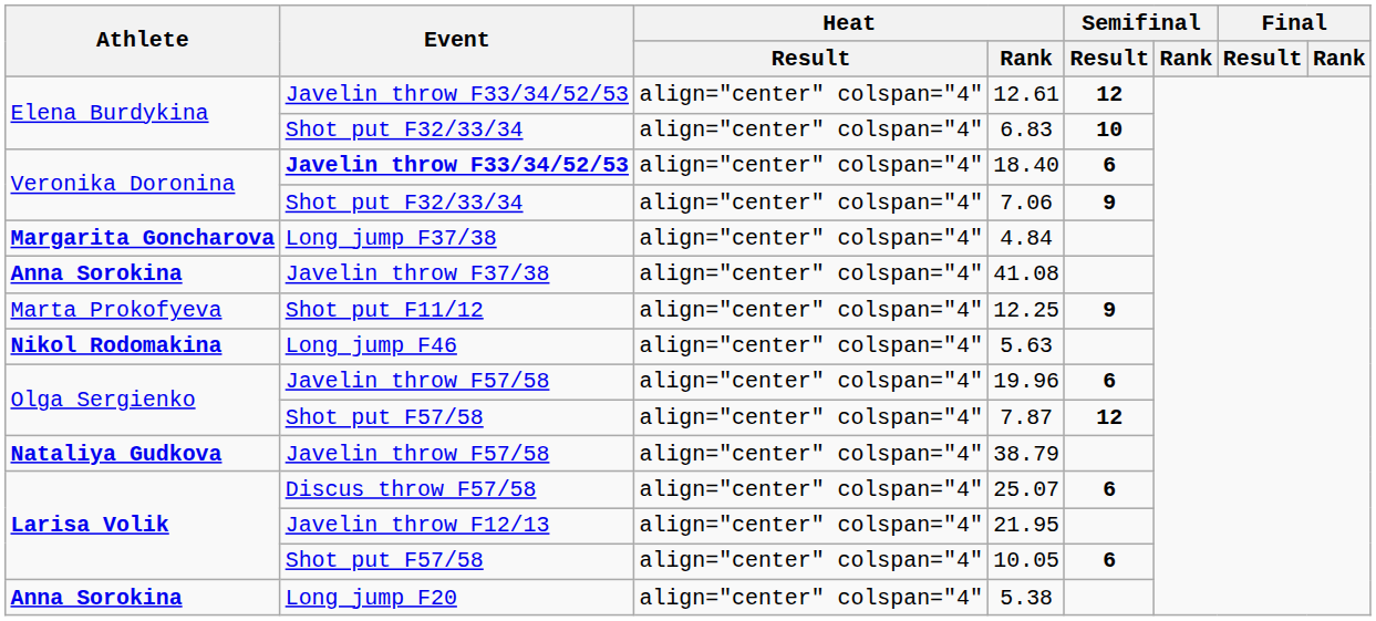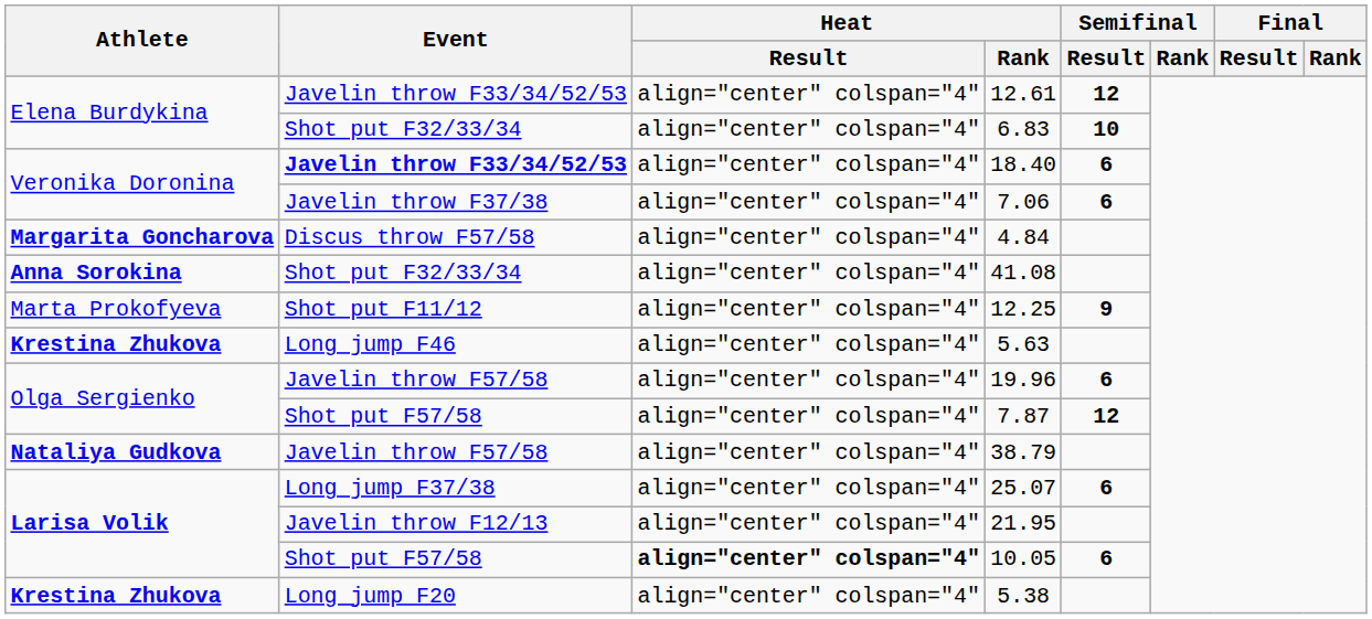7.06 | Event: Shot put F32/33/34 -> Javelin throw F37/38
7.06 | Semifinal / Result: 9 -> 6
4.84 | Event: Long jump F37/38 -> Discus throw F57/58
41.08 | Event: Javelin throw F37/38 -> Shot put F32/33/34
5.63 | Athlete: Nikol Rodomakina -> Krestina Zhukova
25.07 | Event: Discus throw F57/58 -> Long jump F37/38
10.05 | Heat / Result: normal -> bold
5.38 | Athlete: Anna Sorokina -> Krestina Zhukova
